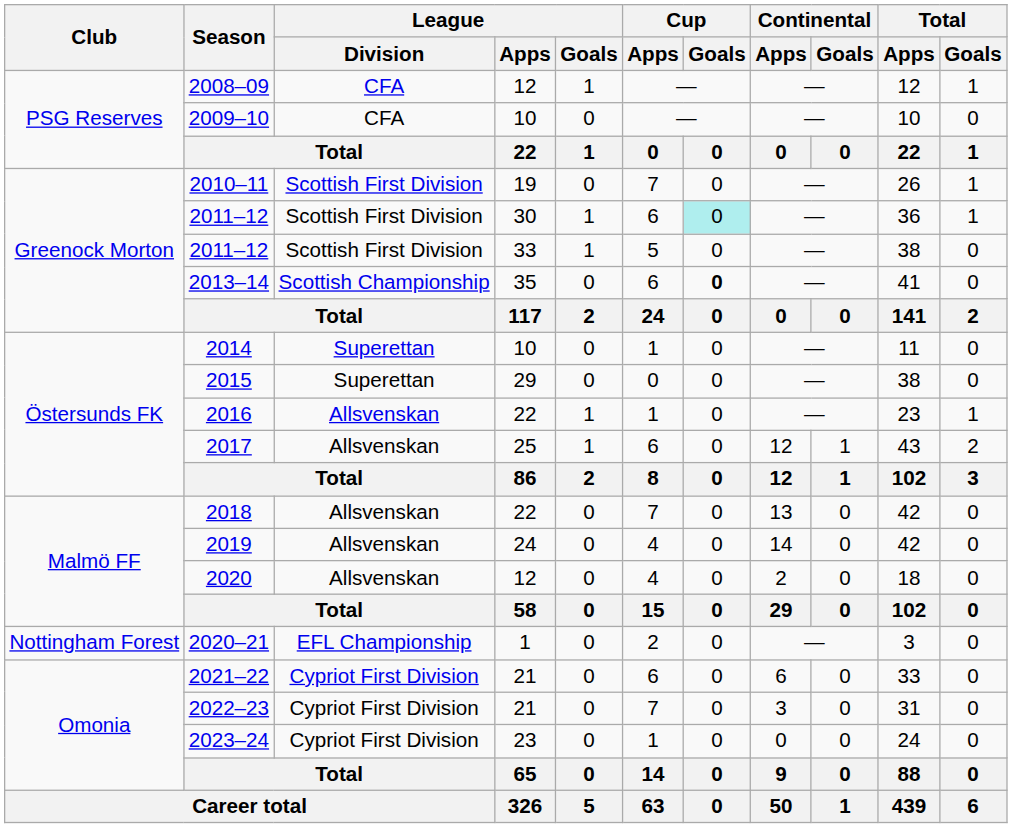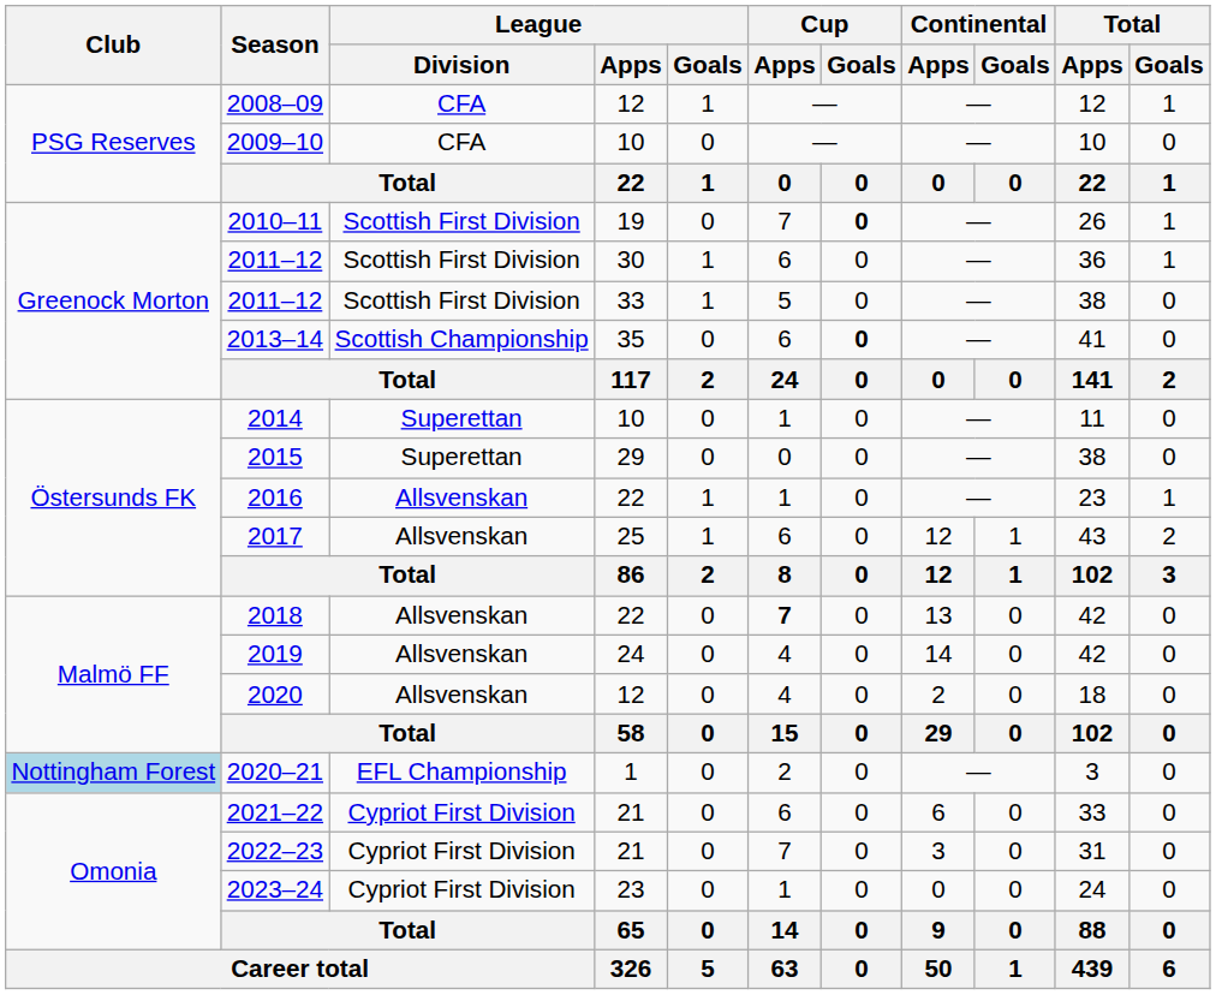2010–11 | Cup / Goals: normal -> bold
2011–12 / 30 | Cup / Goals: paleturquoise background -> no background
2018 | Cup / Apps: normal -> bold
2020–21 | Club: no background -> lightblue background
